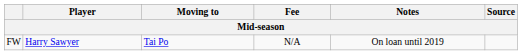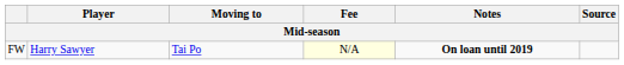FW | Fee: no background -> lightyellow background
FW | Notes: normal -> bold
